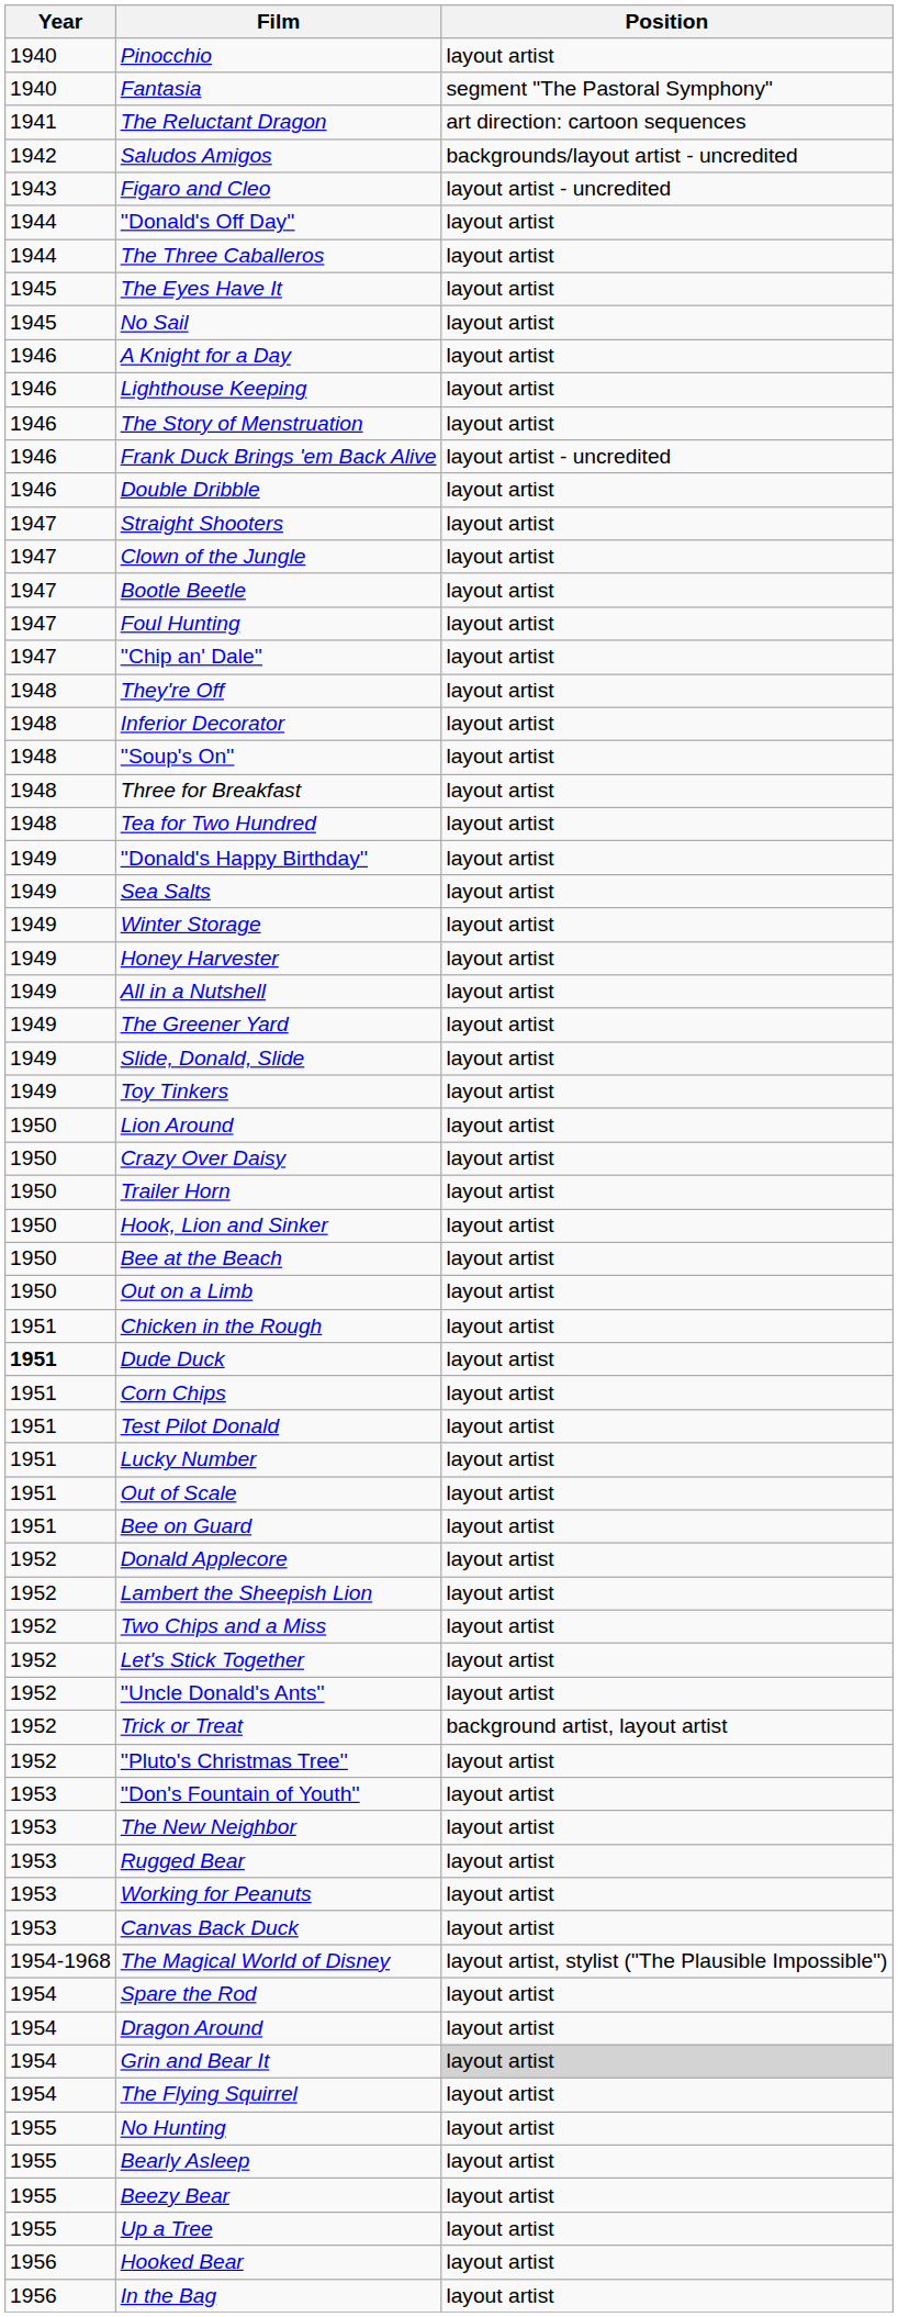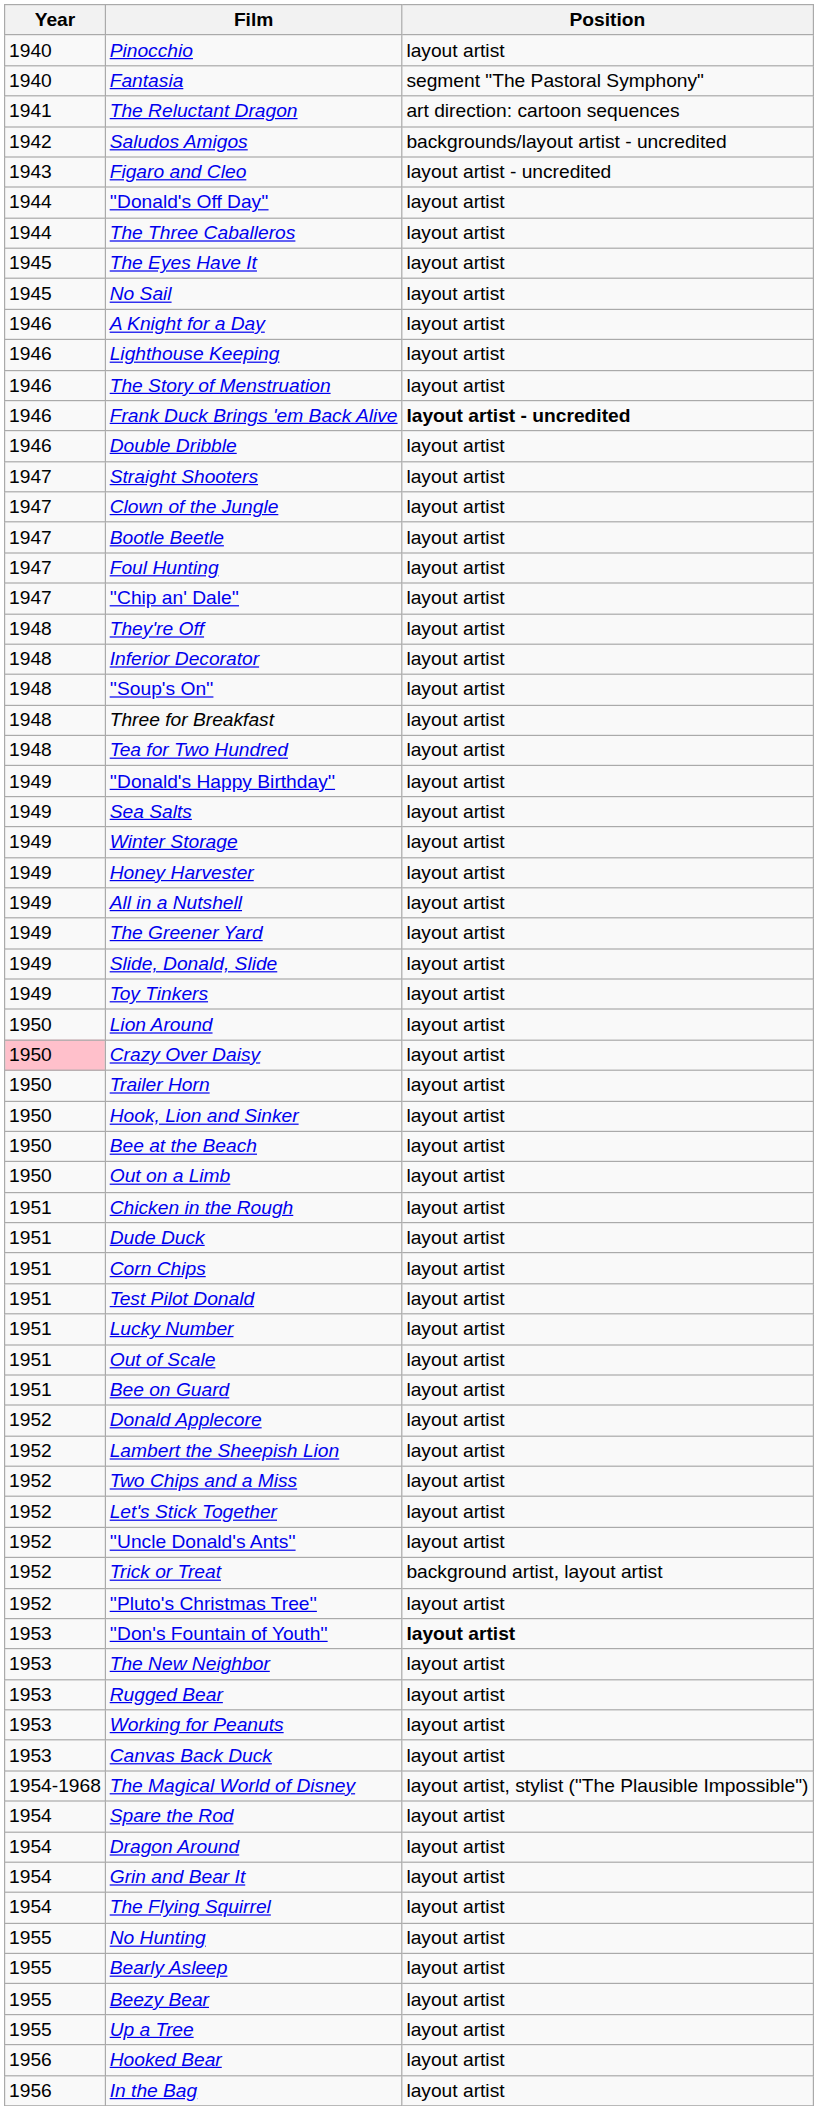Frank Duck Brings 'em Back Alive | Position: normal -> bold
Crazy Over Daisy | Year: no background -> pink background
Dude Duck | Year: bold -> normal
''Don's Fountain of Youth'' | Position: normal -> bold
Grin and Bear It | Position: lightgrey background -> no background
